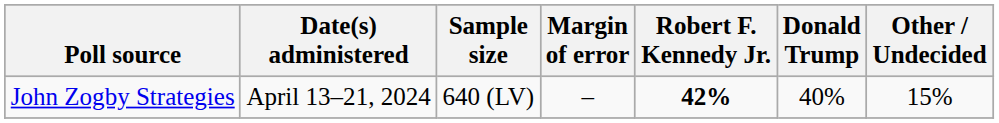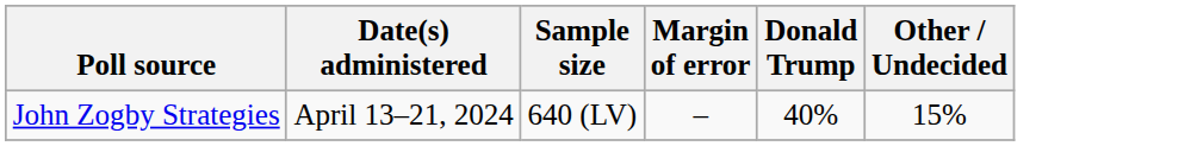- column: Robert F. Kennedy Jr. | 42%
